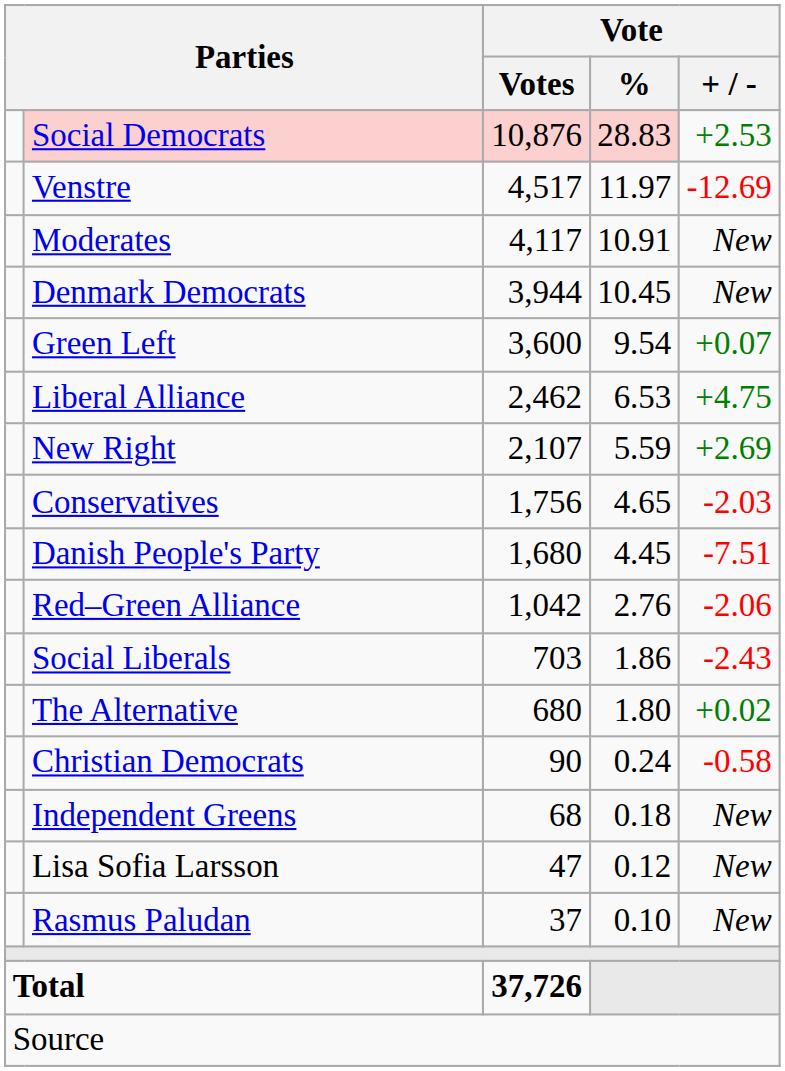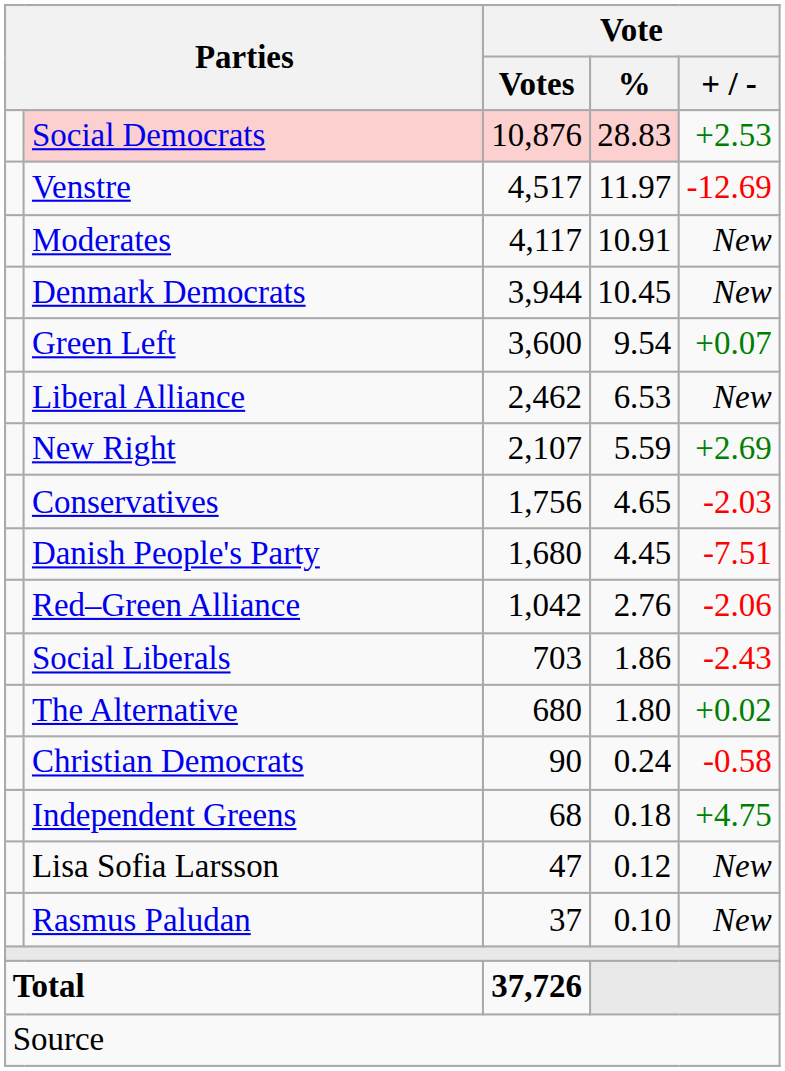Liberal Alliance | Vote / + / -: +4.75 -> New
Independent Greens | Vote / + / -: New -> +4.75
